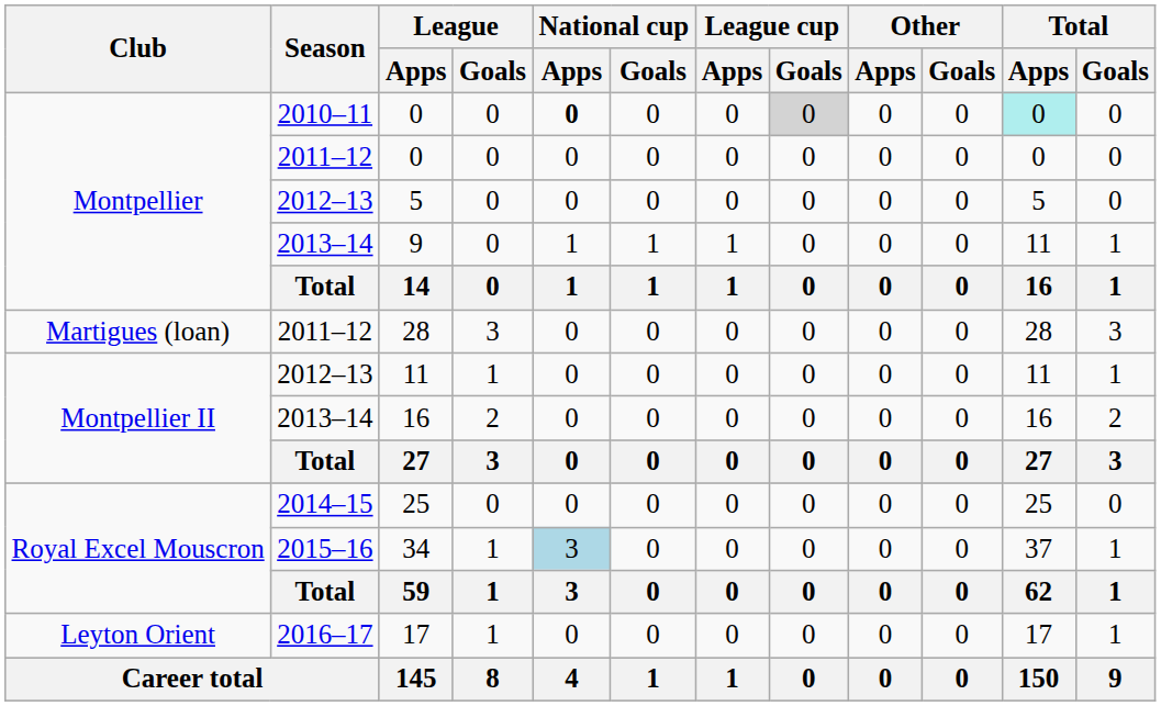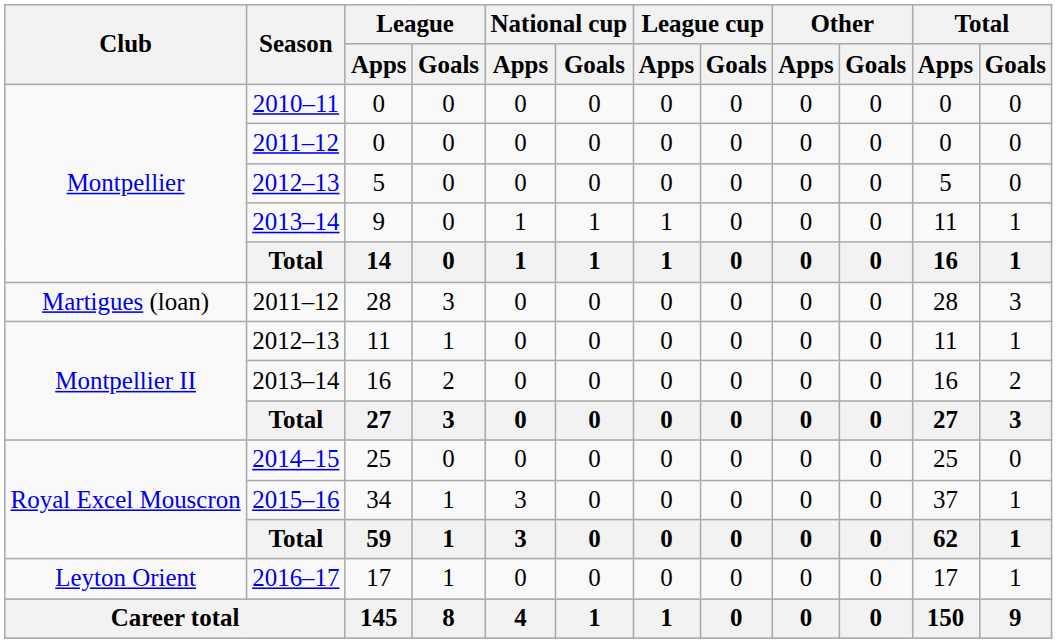2010–11 / 0 | National cup / Apps: bold -> normal
2010–11 / 0 | League cup / Goals: lightgrey background -> no background
2010–11 / 0 | Total / Apps: paleturquoise background -> no background
34 | National cup / Apps: lightblue background -> no background
